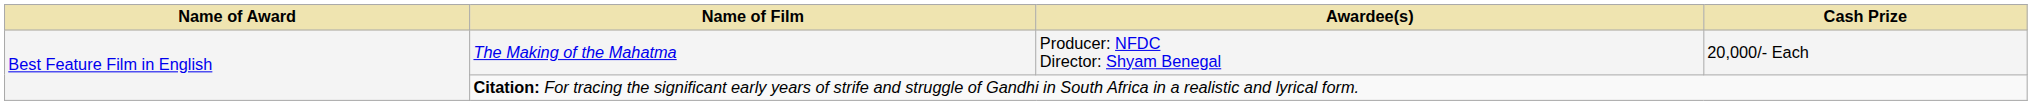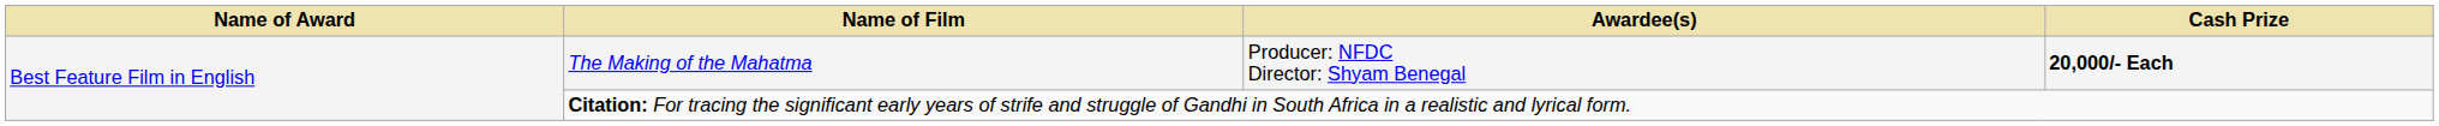The Making of the Mahatma | Cash Prize: normal -> bold
